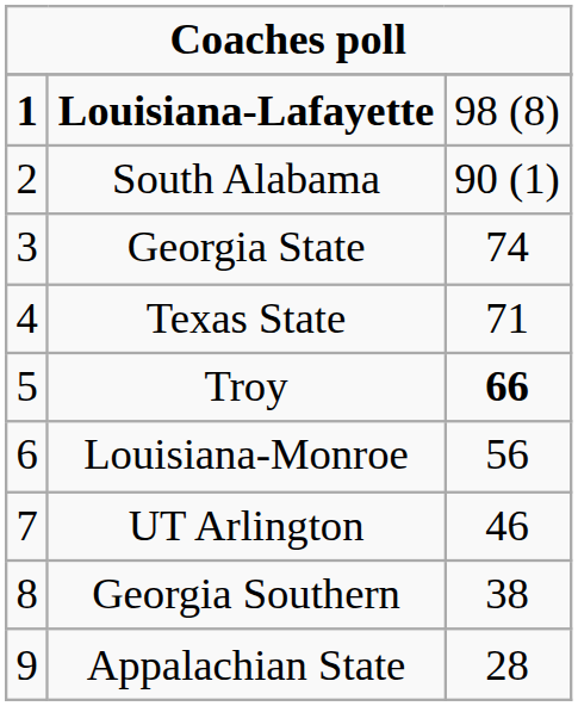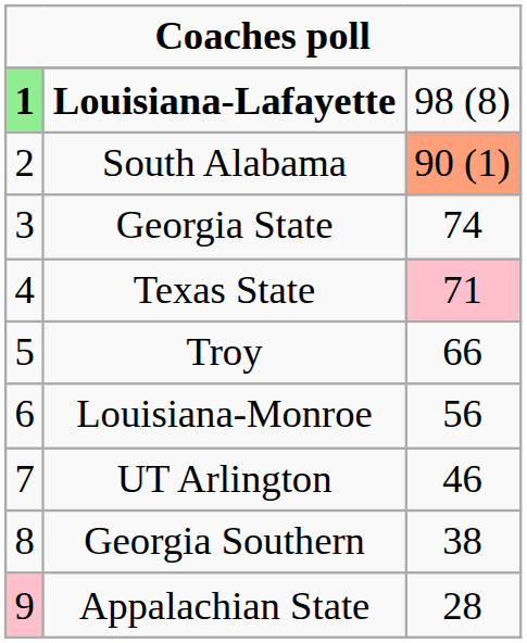Louisiana-Lafayette | column 1: no background -> lightgreen background
South Alabama | column 3: no background -> lightsalmon background
Texas State | column 3: no background -> pink background
Troy | column 3: bold -> normal
Appalachian State | column 1: no background -> pink background
